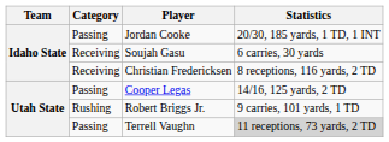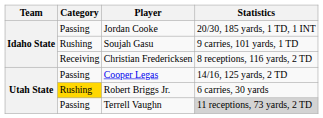Soujah Gasu | Category: Receiving -> Rushing
Soujah Gasu | Statistics: 6 carries, 30 yards -> 9 carries, 101 yards, 1 TD
Robert Briggs Jr. | Category: no background -> gold background
Robert Briggs Jr. | Statistics: 9 carries, 101 yards, 1 TD -> 6 carries, 30 yards
